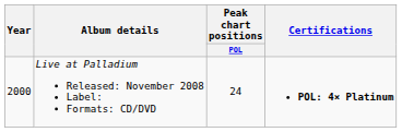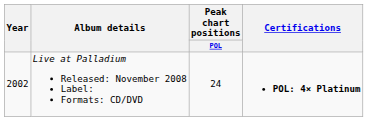row 3 | Year: 2000 -> 2002
